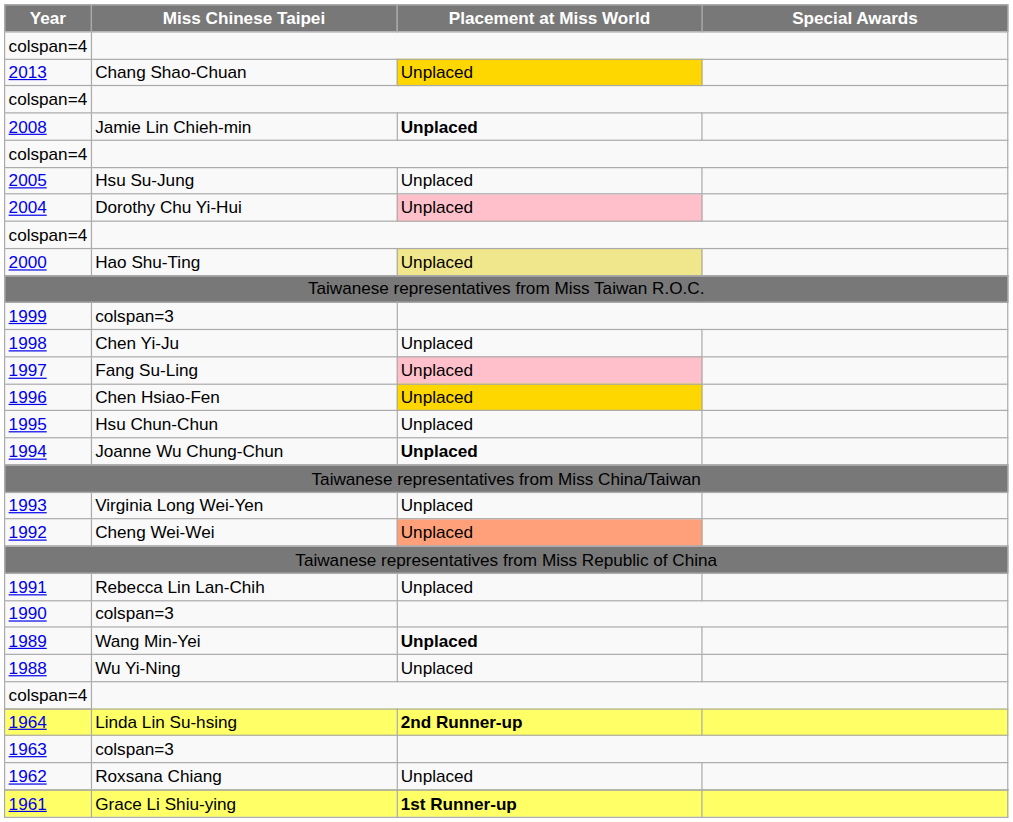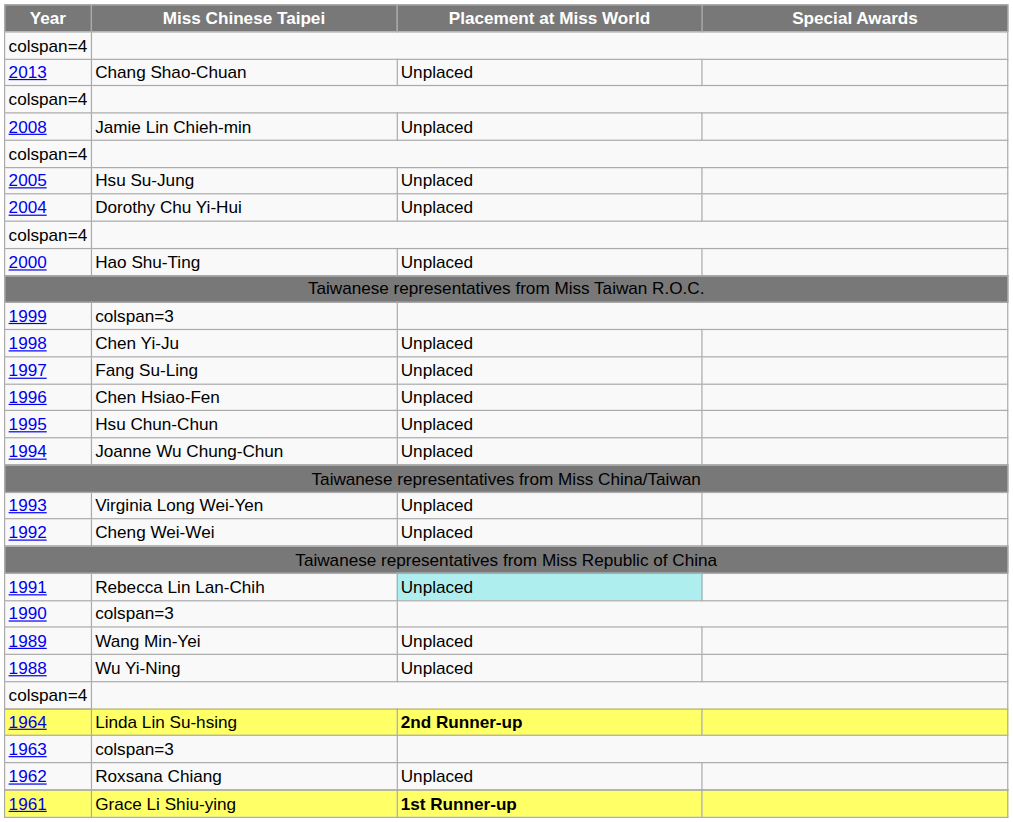2013 | Placement at Miss World: gold background -> no background
2008 | Placement at Miss World: bold -> normal
2004 | Placement at Miss World: pink background -> no background
2000 | Placement at Miss World: khaki background -> no background
1997 | Placement at Miss World: pink background -> no background
1996 | Placement at Miss World: gold background -> no background
1994 | Placement at Miss World: bold -> normal
1992 | Placement at Miss World: lightsalmon background -> no background
1991 | Placement at Miss World: no background -> paleturquoise background
1989 | Placement at Miss World: bold -> normal
